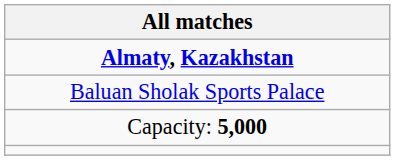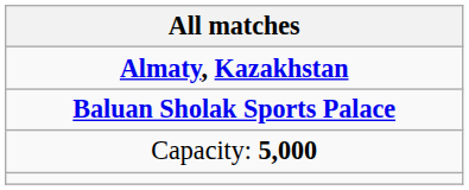row 3 | column 1: normal -> bold
